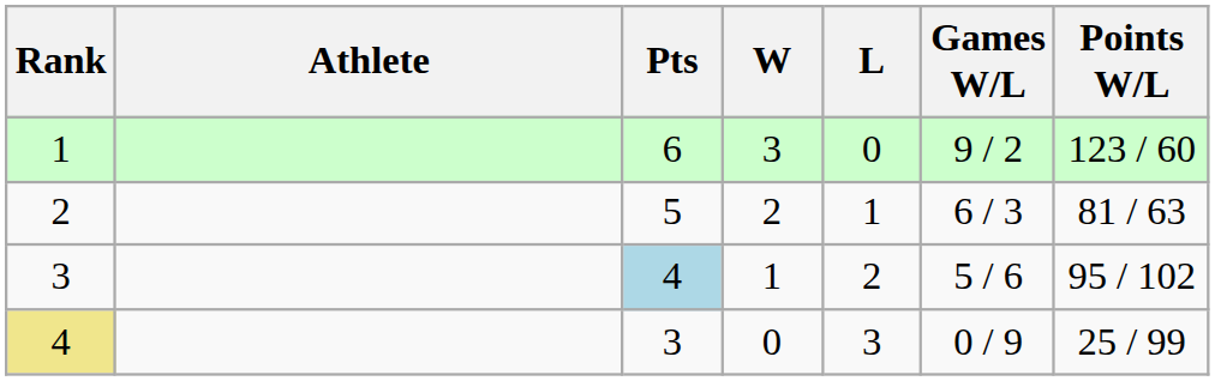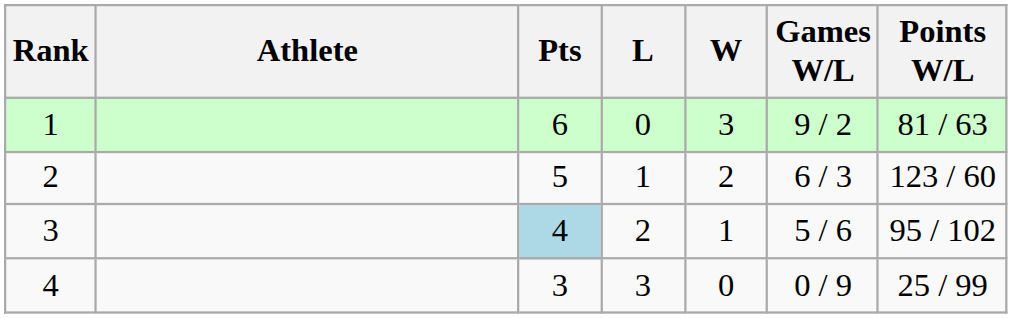columns swapped: W <-> L
row 2 | Points W/L: 123 / 60 -> 81 / 63
row 3 | Points W/L: 81 / 63 -> 123 / 60
row 5 | Rank: khaki background -> no background
